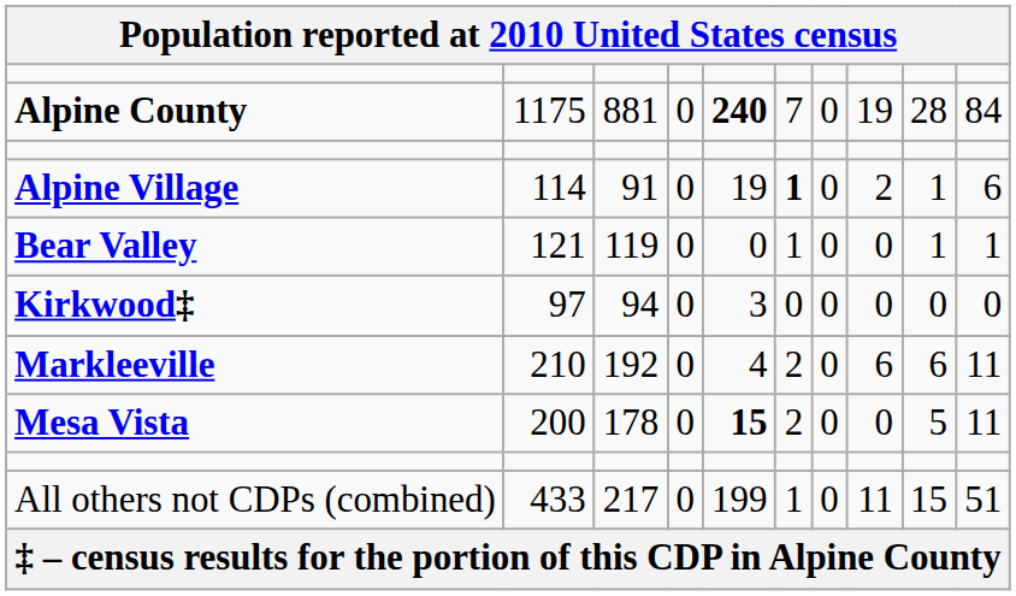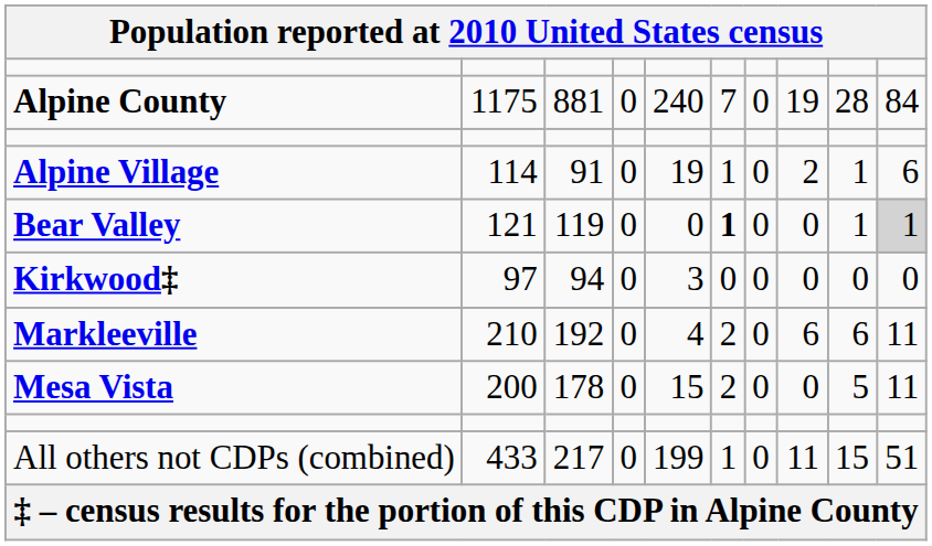Alpine County | column 5: bold -> normal
Alpine Village | column 6: bold -> normal
Bear Valley | column 6: normal -> bold
Bear Valley | column 10: no background -> lightgrey background
Mesa Vista | column 5: bold -> normal
